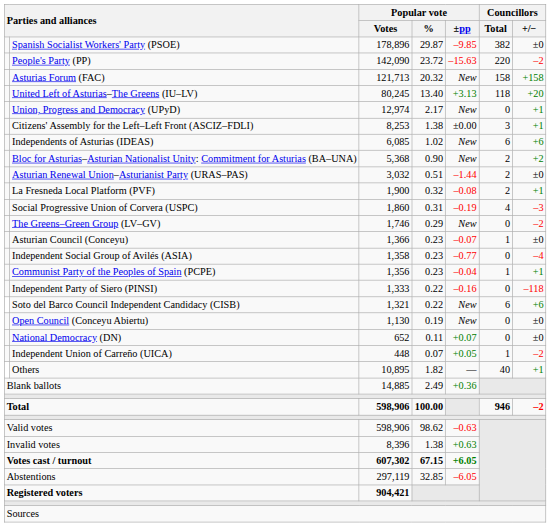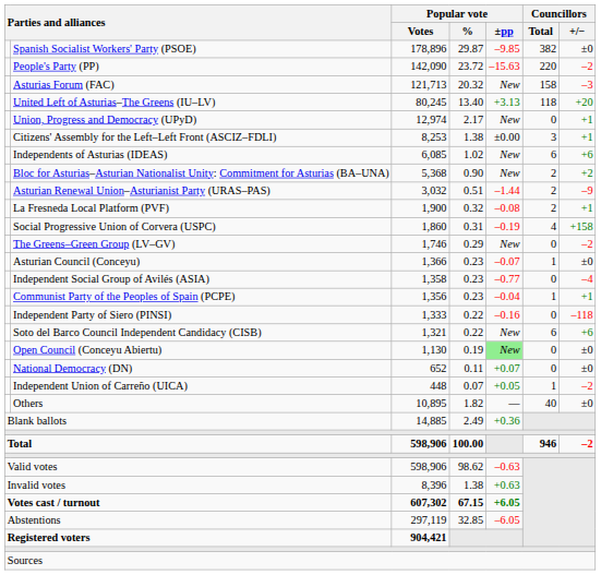Asturias Forum (FAC) | Councillors / +/−: +158 -> –3
Asturian Renewal Union–Asturianist Party (URAS–PAS) | Councillors / +/−: ±0 -> –9
Social Progressive Union of Corvera (USPC) | Councillors / +/−: –3 -> +158
Open Council (Conceyu Abiertu) | Popular vote / ±pp: no background -> lightgreen background
Others | Councillors / +/−: +1 -> ±0
